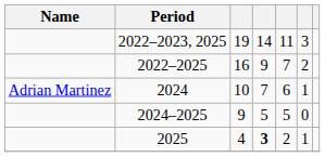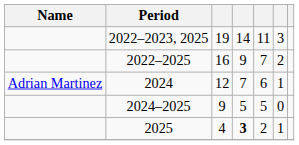2024 | column 3: 10 -> 12
